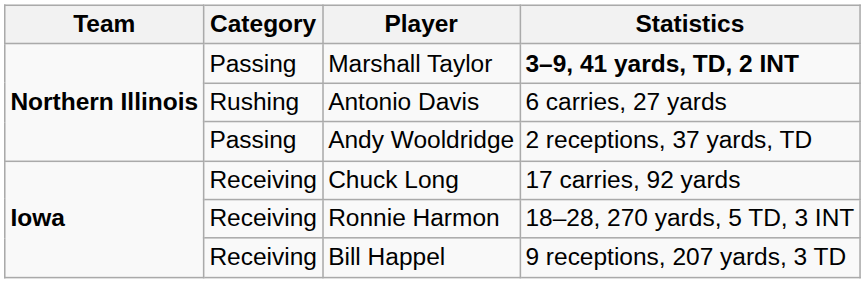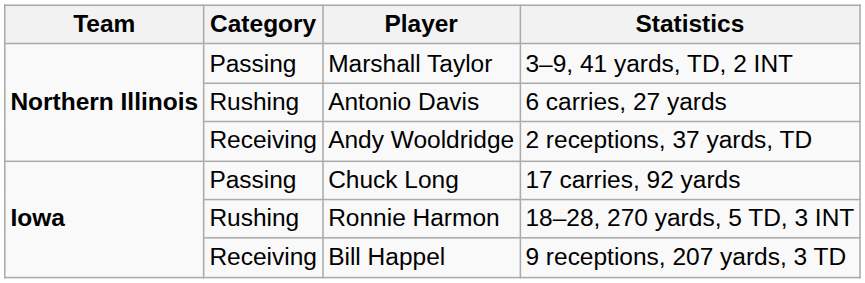Marshall Taylor | Statistics: bold -> normal
Andy Wooldridge | Category: Passing -> Receiving
Chuck Long | Category: Receiving -> Passing
Ronnie Harmon | Category: Receiving -> Rushing
